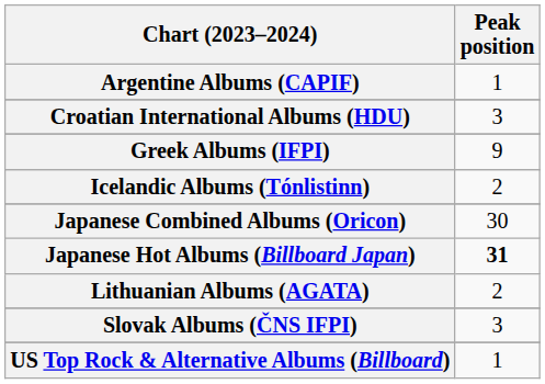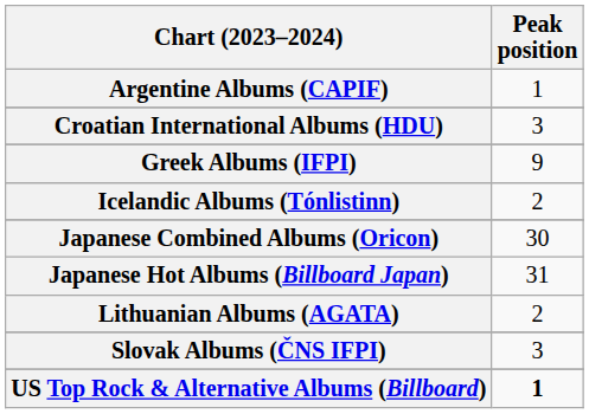Japanese Hot Albums (Billboard Japan) | Peak position: bold -> normal
US Top Rock & Alternative Albums (Billboard) | Peak position: normal -> bold
